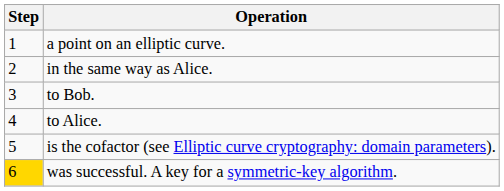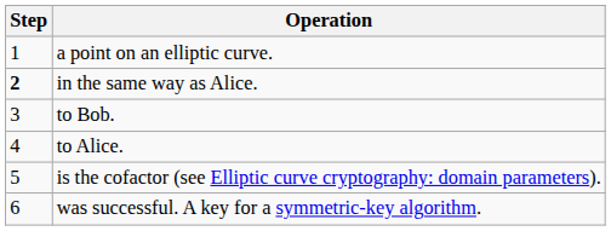in the same way as Alice. | Step: normal -> bold
was successful. A key for a symmetric-key algorithm. | Step: gold background -> no background
